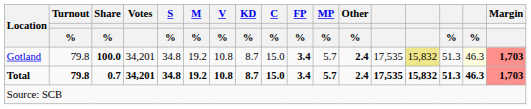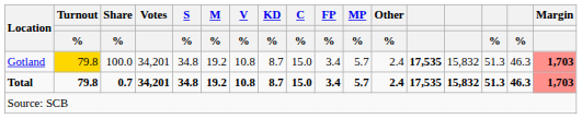Gotland | Turnout / %: no background -> gold background
Gotland | Share / %: bold -> normal
Gotland | FP / %: bold -> normal
Gotland | Other / %: bold -> normal
Gotland | column 13: normal -> bold
Gotland | column 14: khaki background -> no background
Gotland | column 16: lightyellow background -> no background
